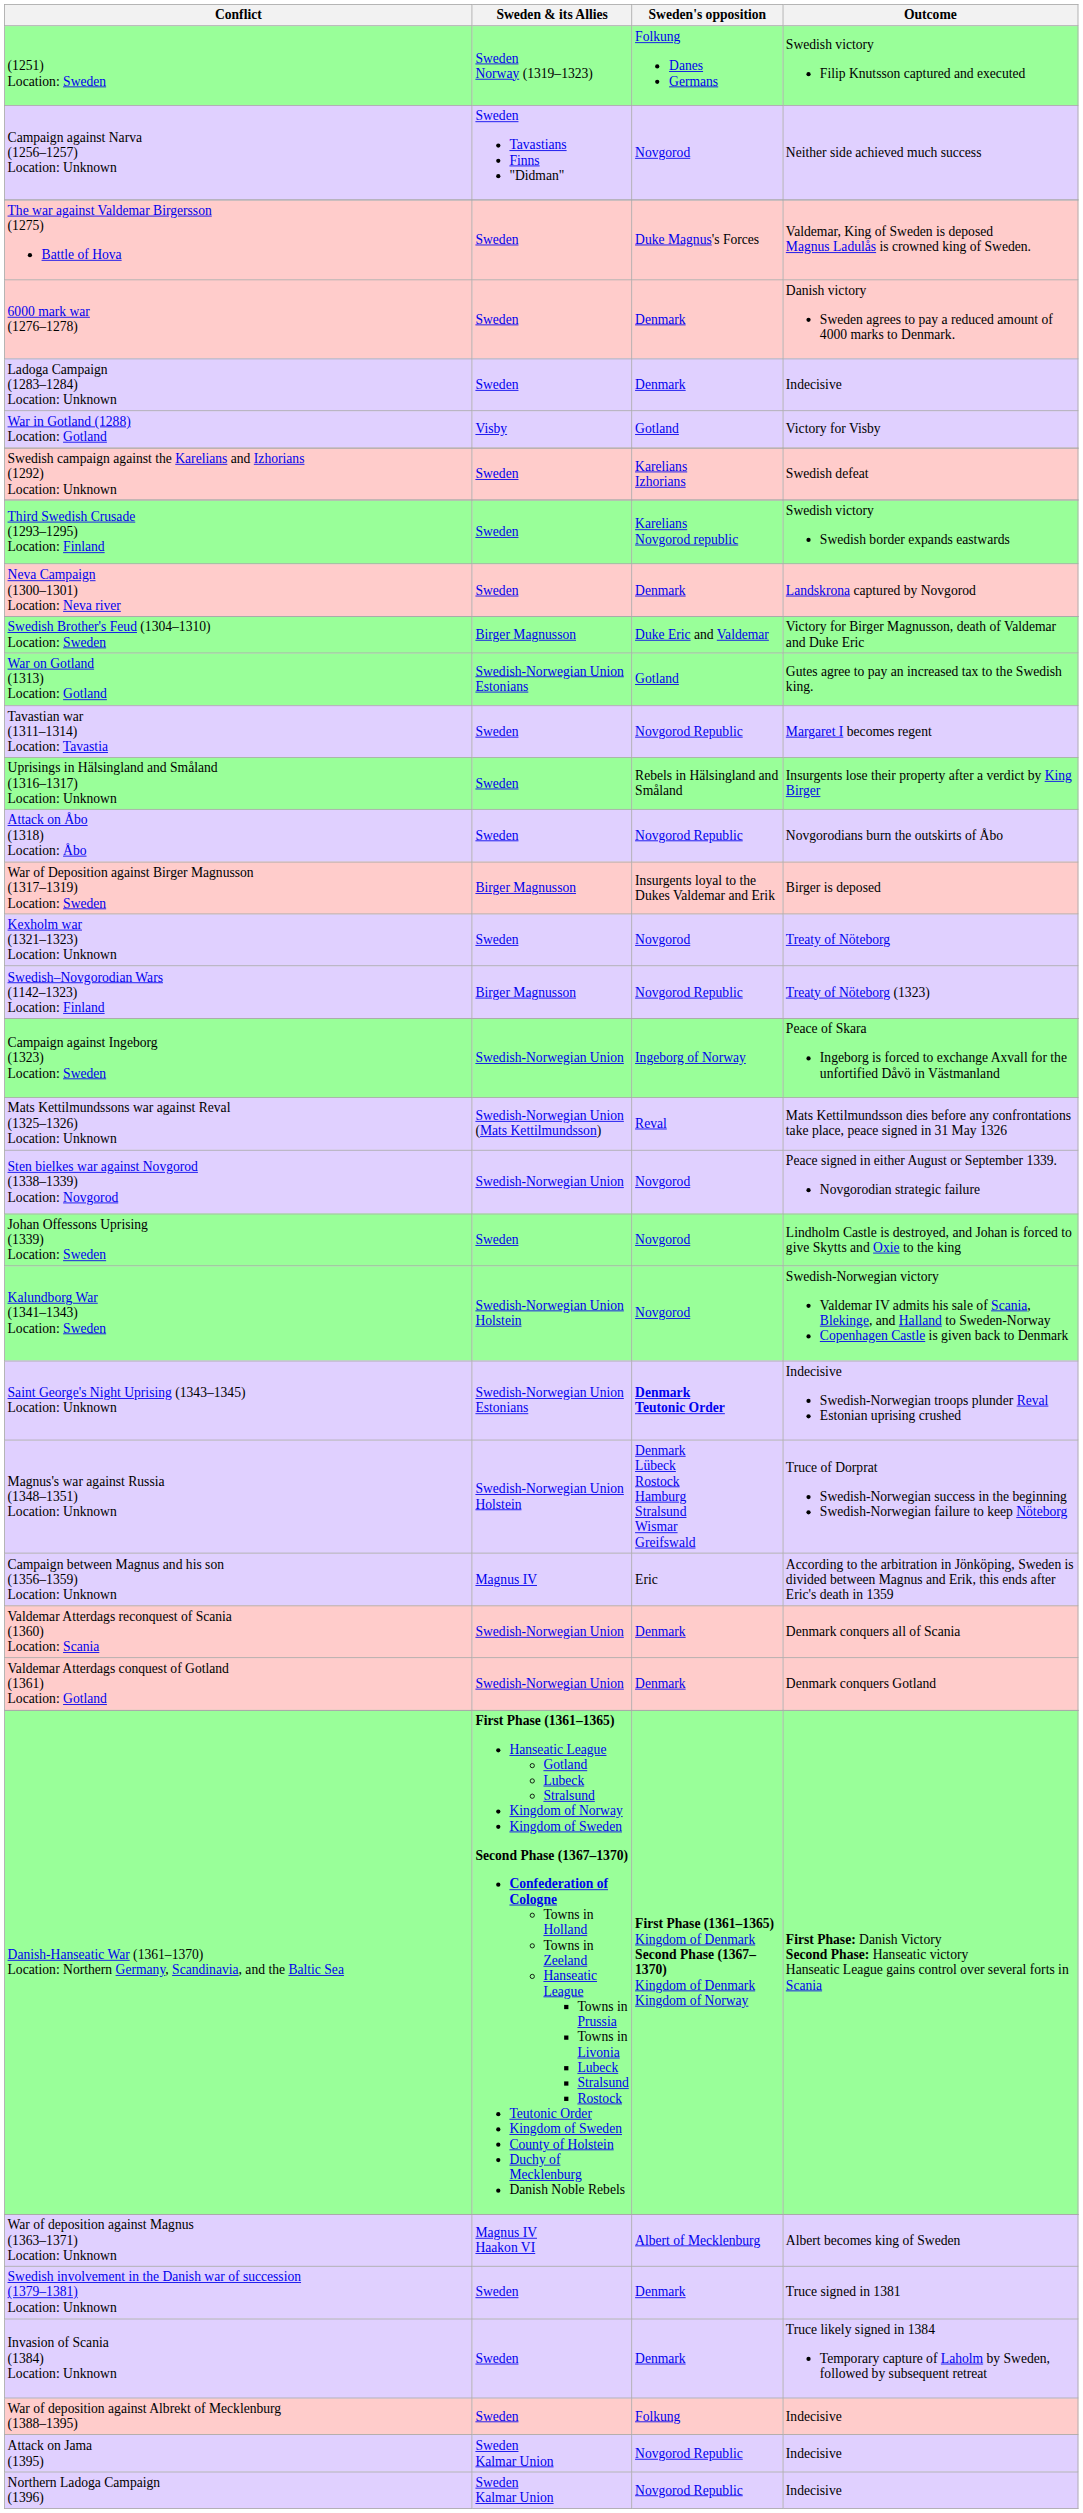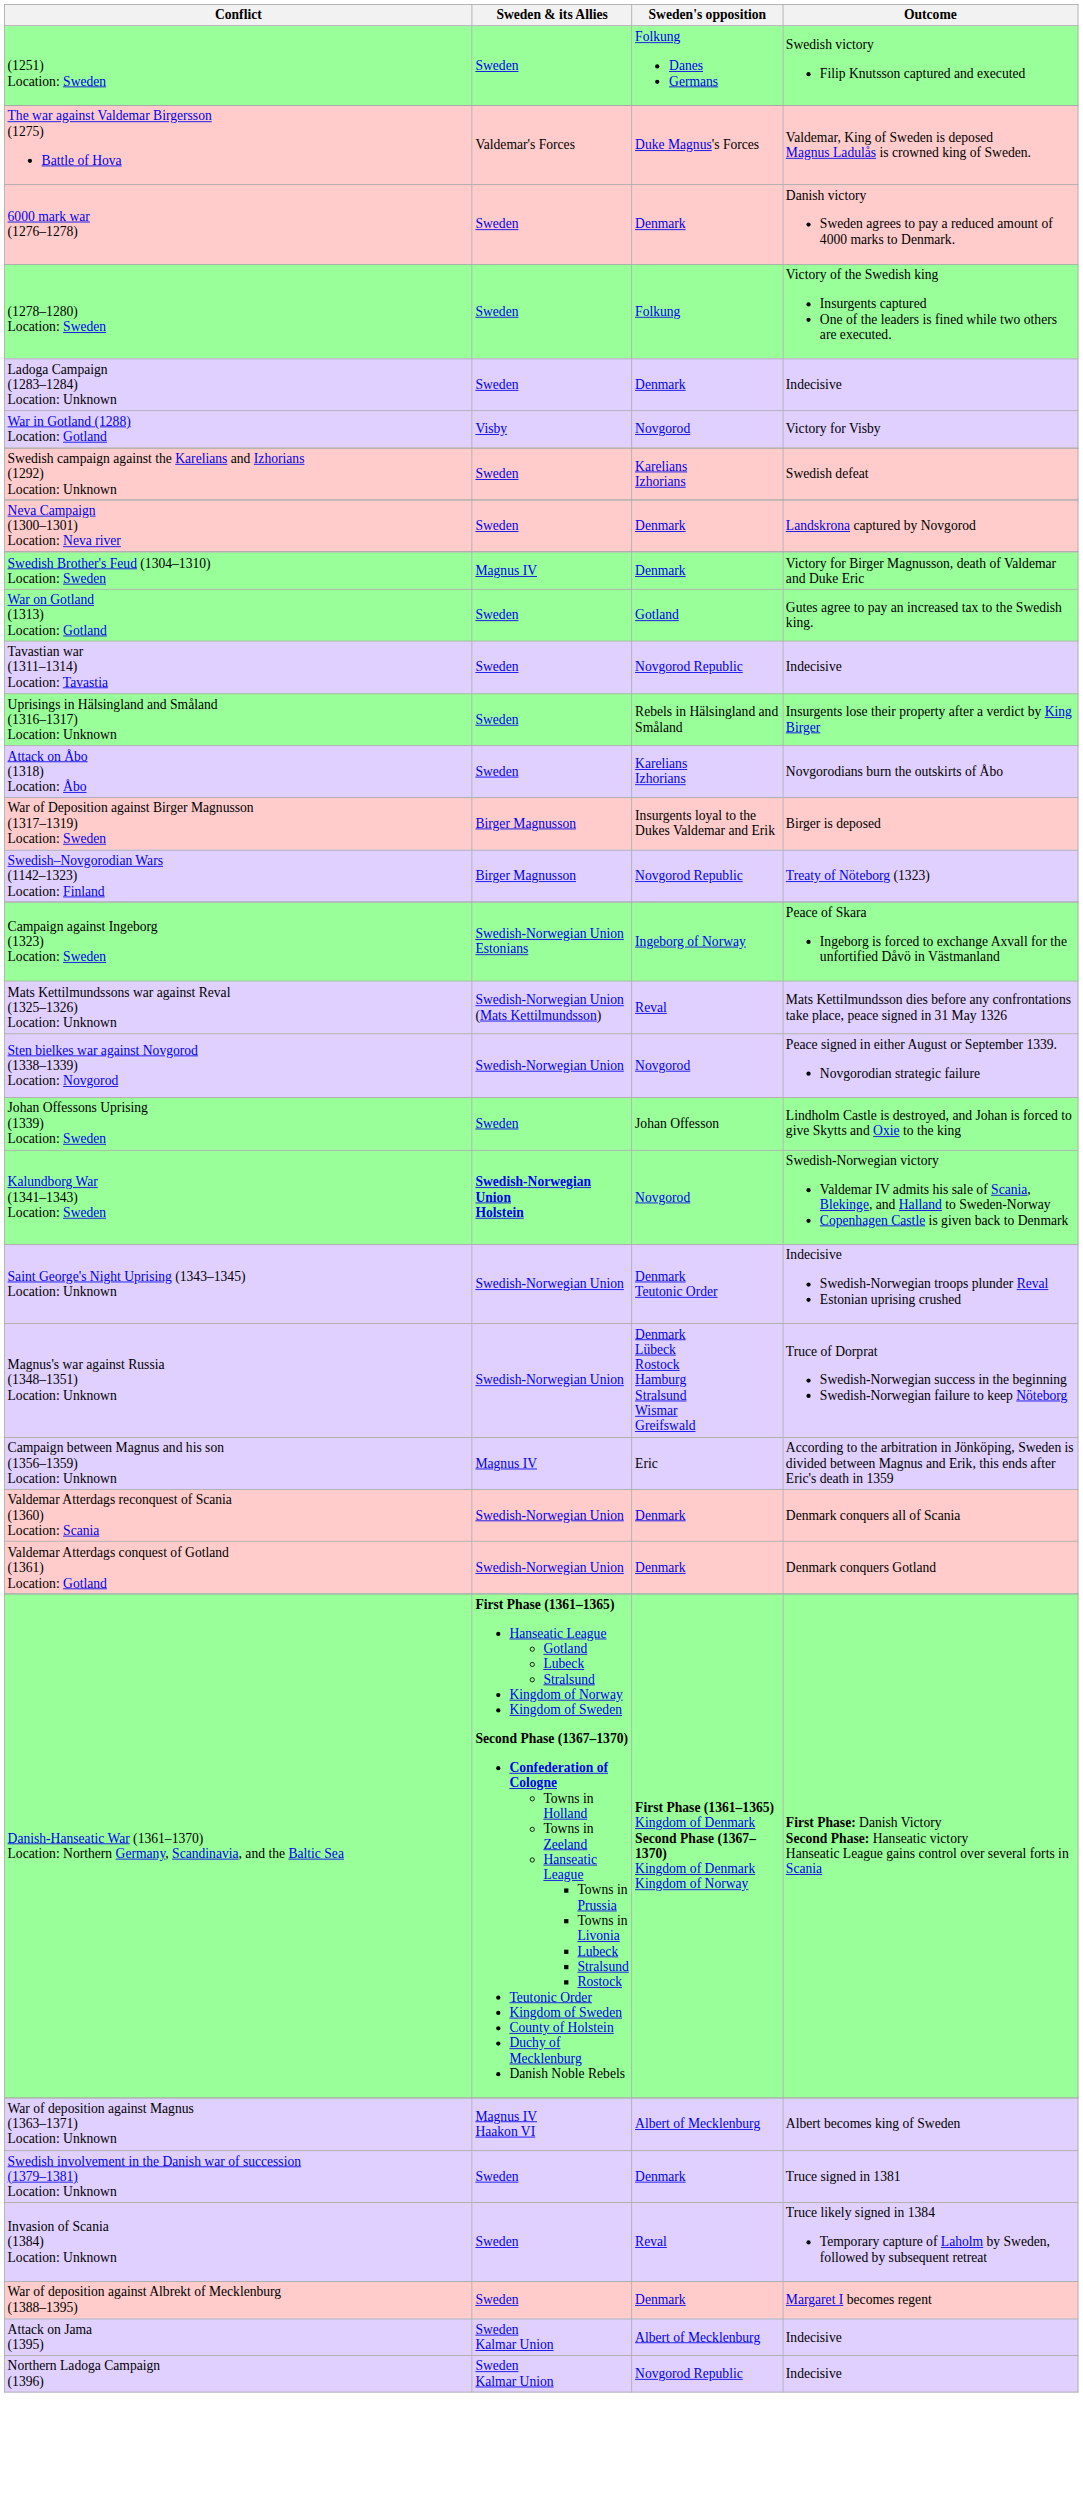(1251) Location: Sweden | Sweden & its Allies: Sweden Norway (1319–1323) -> Sweden
- row: Campaign against Narva (1256–1257) Location: Unknown | Sweden Tavastians Finns "Didman" | Novgorod | Neither side achieved much success
The war against Valdemar Birgersson (1275) Battle of Hova | Sweden & its Allies: Sweden -> Valdemar's Forces
+ row: (1278–1280) Location: Sweden | Sweden | Folkung | Victory of the Swedish king Insurgents captured One of the leaders is fined while two others are executed.
War in Gotland (1288) Location: Gotland | Sweden's opposition: Gotland -> Novgorod
- row: Third Swedish Crusade (1293–1295) Location: Finland | Sweden | Karelians Novgorod republic | Swedish victory Swedish border expands eastwards
Swedish Brother's Feud (1304–1310) Location: Sweden | Sweden & its Allies: Birger Magnusson -> Magnus IV
Swedish Brother's Feud (1304–1310) Location: Sweden | Sweden's opposition: Duke Eric and Valdemar -> Denmark
War on Gotland (1313) Location: Gotland | Sweden & its Allies: Swedish-Norwegian Union Estonians -> Sweden
Tavastian war (1311–1314) Location: Tavastia | Outcome: Margaret I becomes regent -> Indecisive
Attack on Åbo (1318) Location: Åbo | Sweden's opposition: Novgorod Republic -> Karelians Izhorians
- row: Kexholm war (1321–1323) Location: Unknown | Sweden | Novgorod | Treaty of Nöteborg
Campaign against Ingeborg (1323) Location: Sweden | Sweden & its Allies: Swedish-Norwegian Union -> Swedish-Norwegian Union Estonians
Johan Offessons Uprising (1339) Location: Sweden | Sweden's opposition: Novgorod -> Johan Offesson
Kalundborg War (1341–1343) Location: Sweden | Sweden & its Allies: normal -> bold
Saint George's Night Uprising (1343–1345) Location: Unknown | Sweden & its Allies: Swedish-Norwegian Union Estonians -> Swedish-Norwegian Union
Saint George's Night Uprising (1343–1345) Location: Unknown | Sweden's opposition: bold -> normal
Magnus's war against Russia (1348–1351) Location: Unknown | Sweden & its Allies: Swedish-Norwegian Union Holstein -> Swedish-Norwegian Union
Invasion of Scania (1384) Location: Unknown | Sweden's opposition: Denmark -> Reval
War of deposition against Albrekt of Mecklenburg (1388–1395) | Sweden's opposition: Folkung -> Denmark
War of deposition against Albrekt of Mecklenburg (1388–1395) | Outcome: Indecisive -> Margaret I becomes regent
Attack on Jama (1395) | Sweden's opposition: Novgorod Republic -> Albert of Mecklenburg
